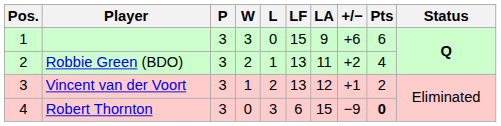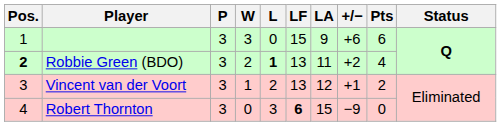Robbie Green (BDO) | Pos.: normal -> bold
Robbie Green (BDO) | L: normal -> bold
Robert Thornton | LF: normal -> bold
Robert Thornton | Pts: bold -> normal
